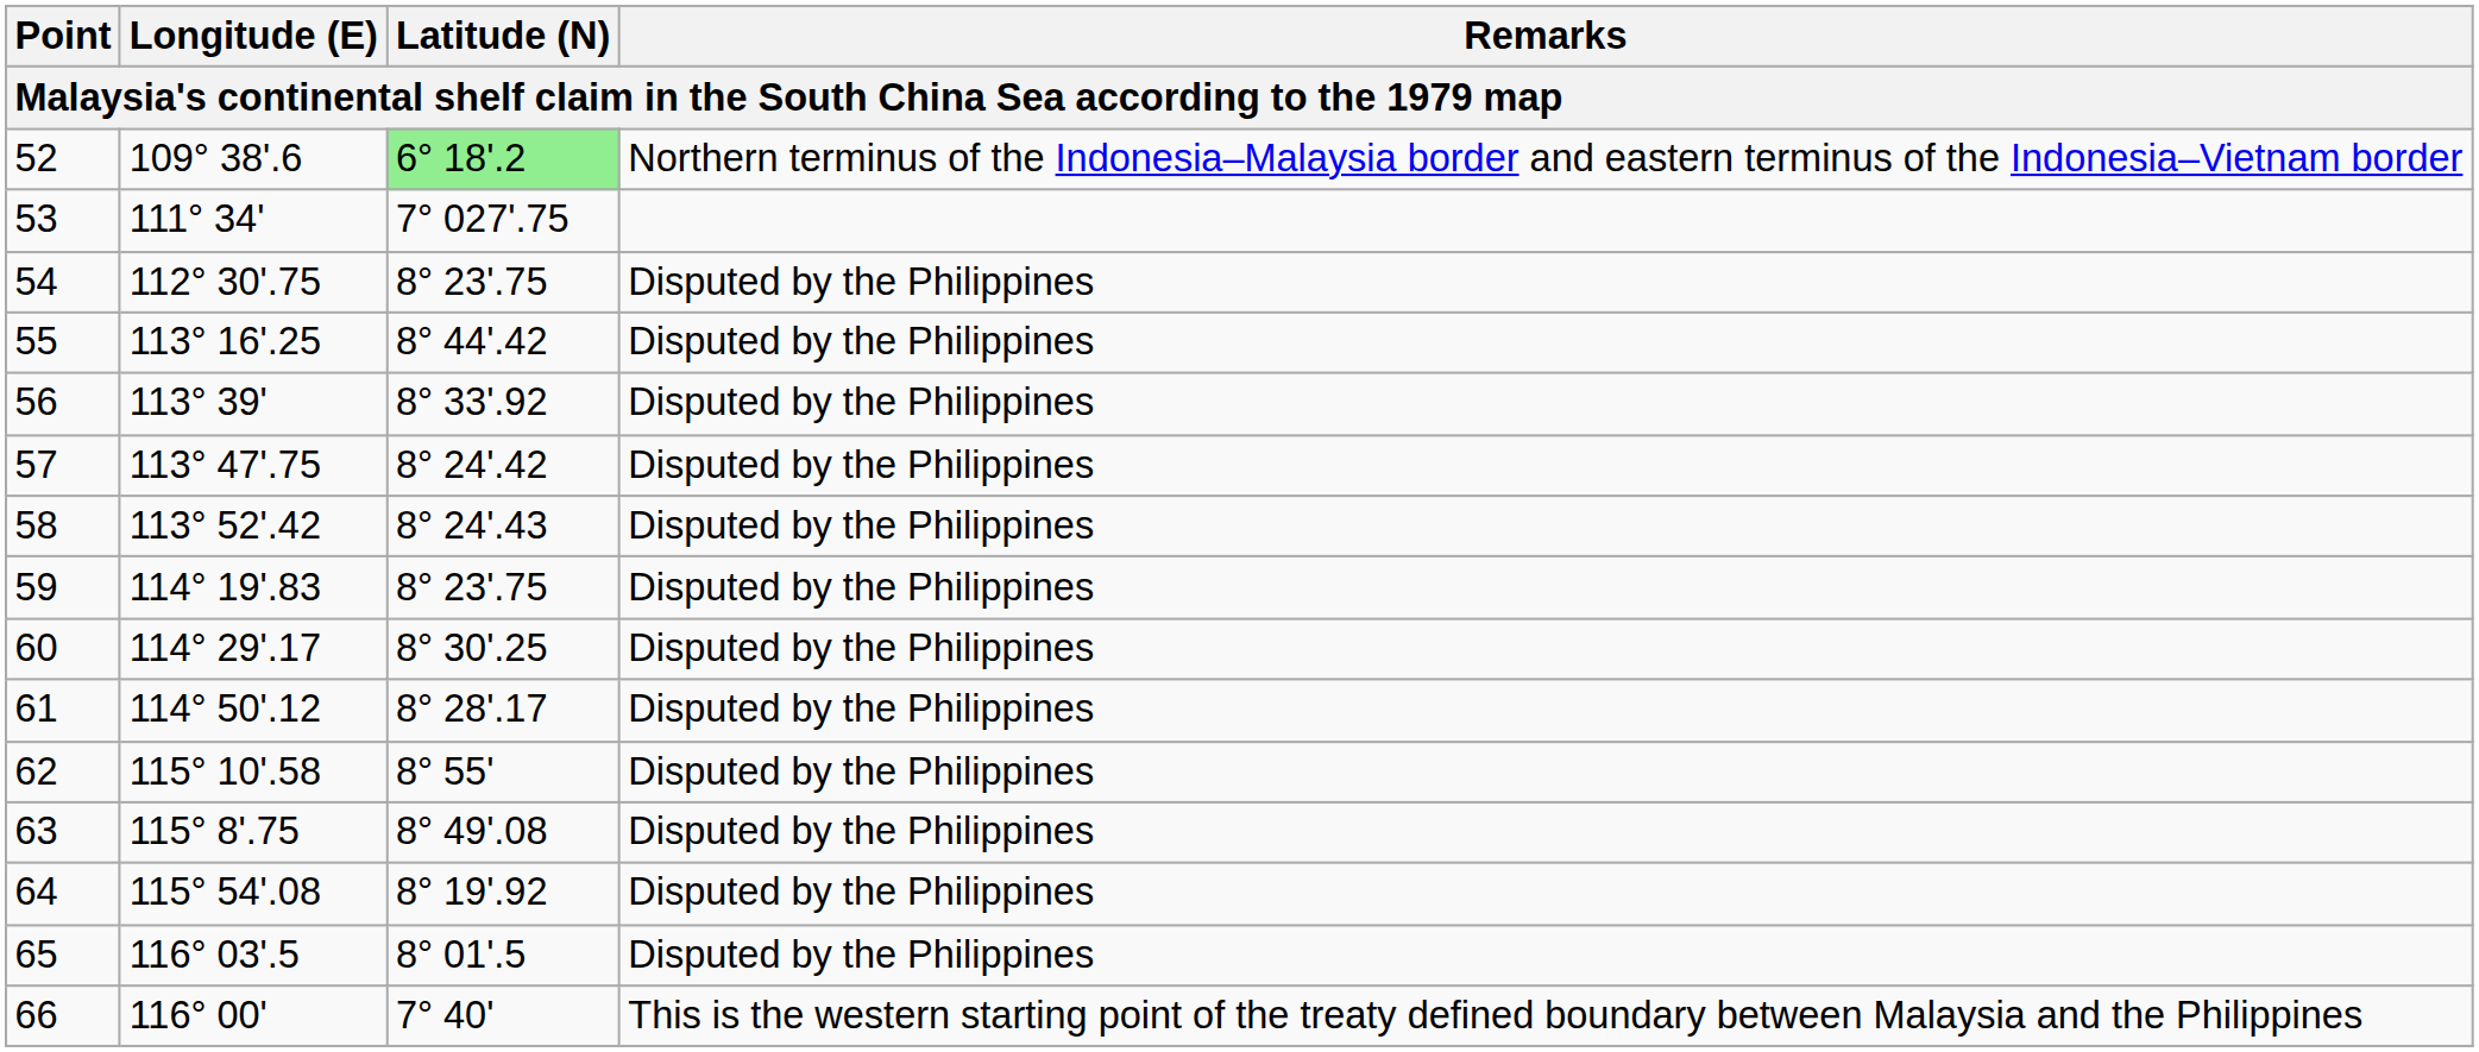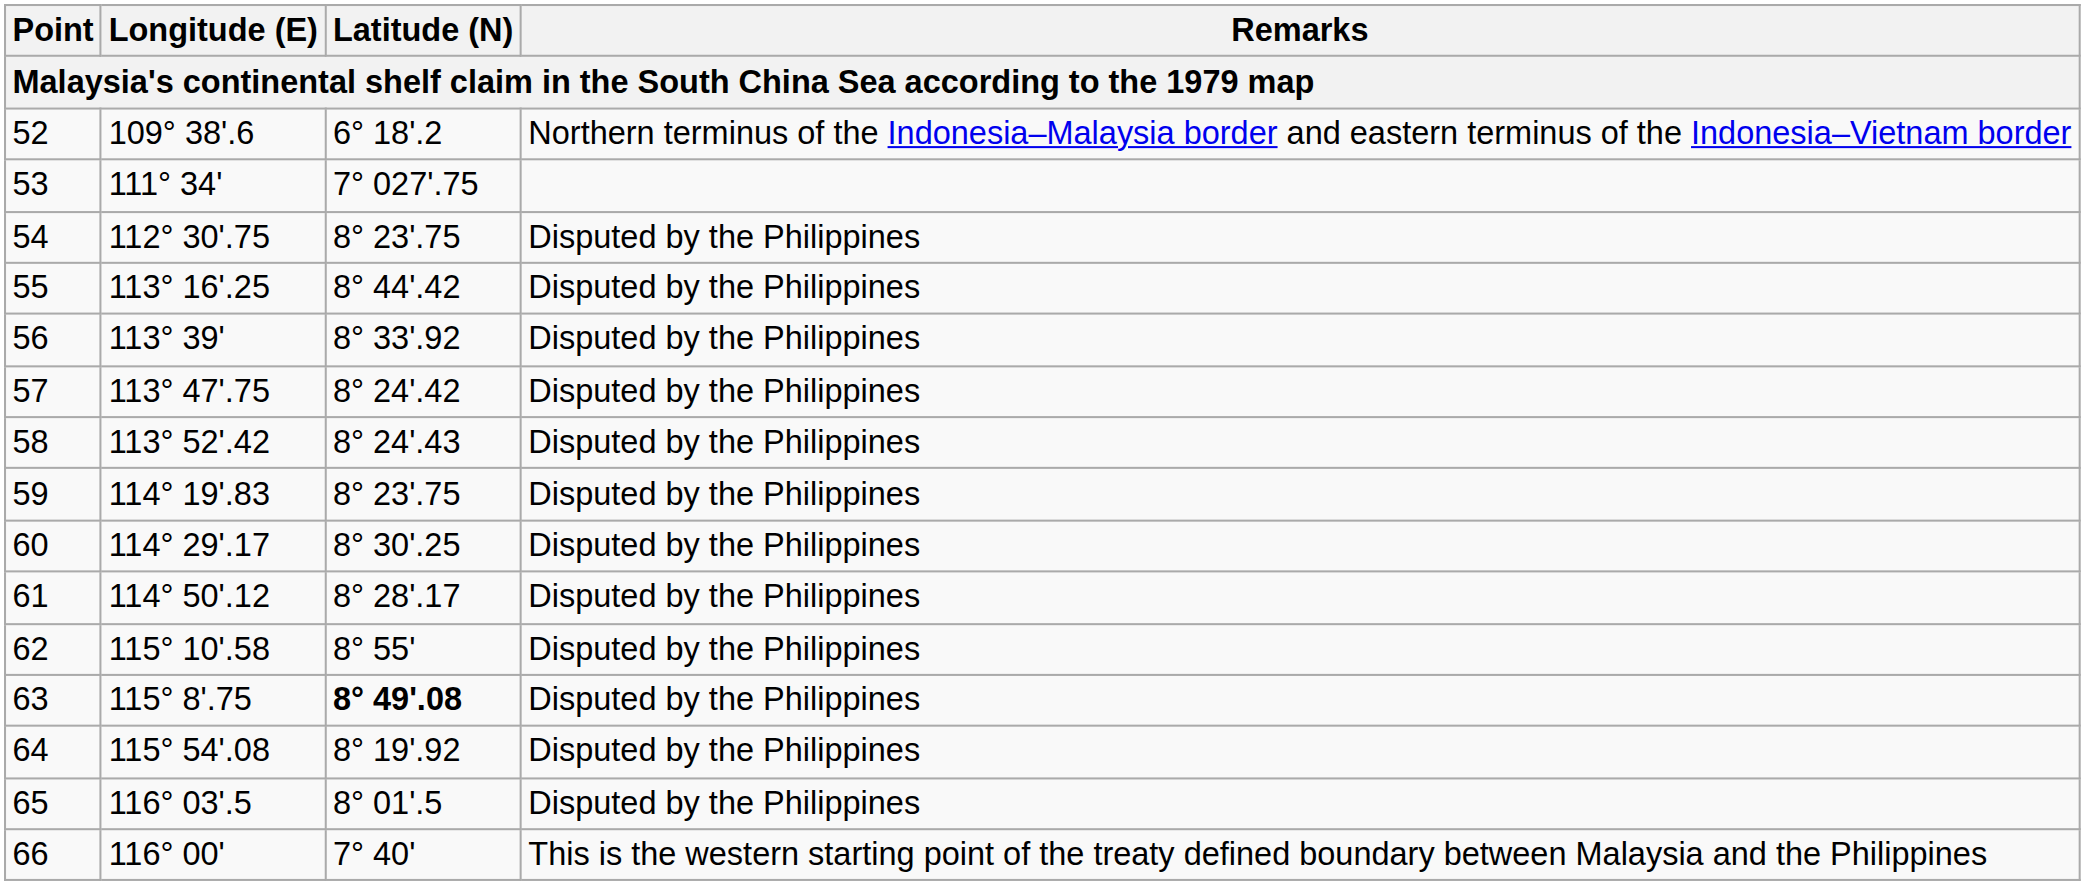52 | Latitude (N): lightgreen background -> no background
63 | Latitude (N): normal -> bold
